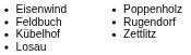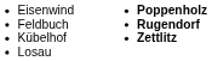Eisenwind Feldbuch Kübelhof Losau | column 2: normal -> bold
